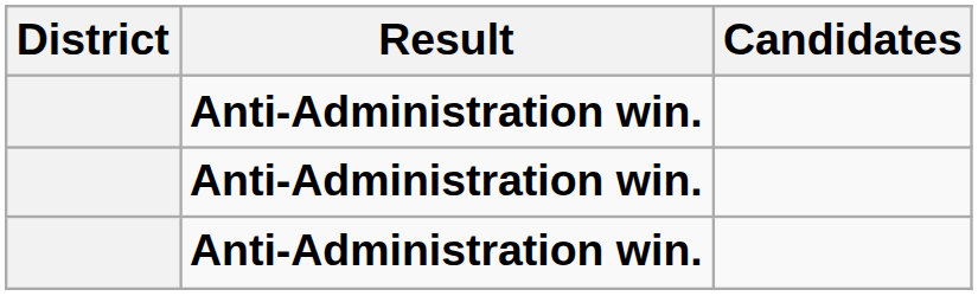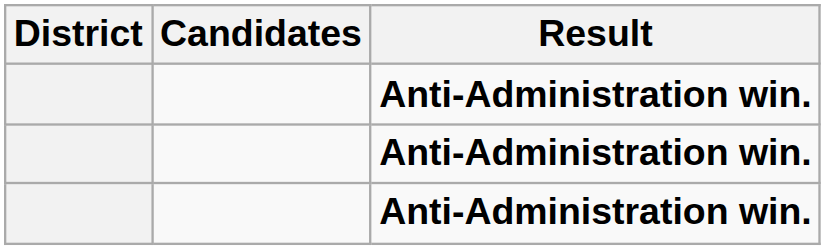columns swapped: Result <-> Candidates
